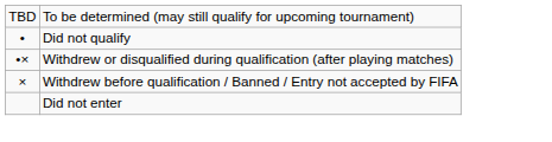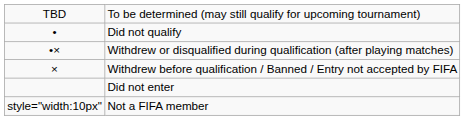+ row: style="width:10px" | Not a FIFA member
